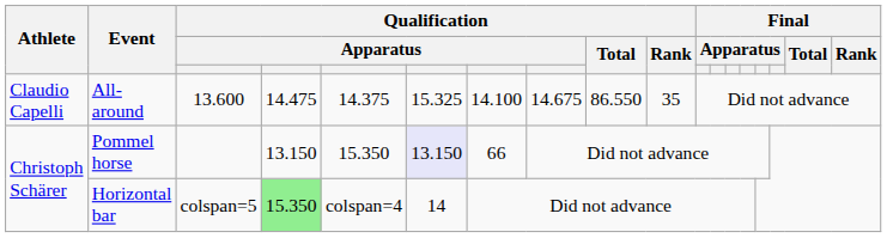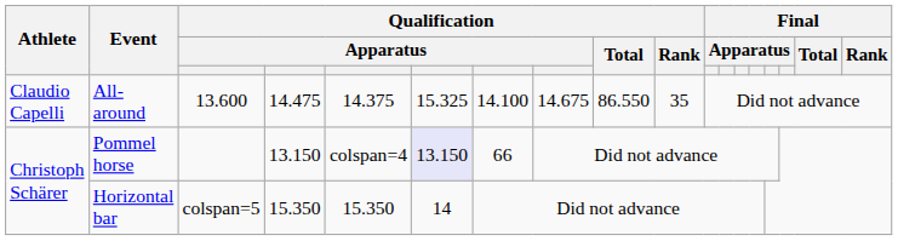Pommel horse | column 5: 15.350 -> colspan=4
Horizontal bar | column 4: lightgreen background -> no background
Horizontal bar | column 5: colspan=4 -> 15.350
